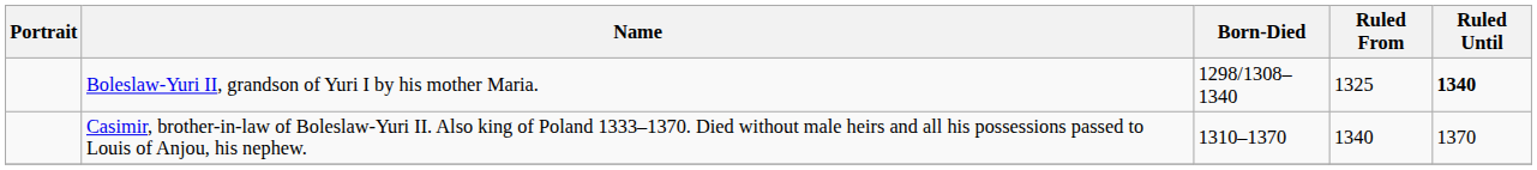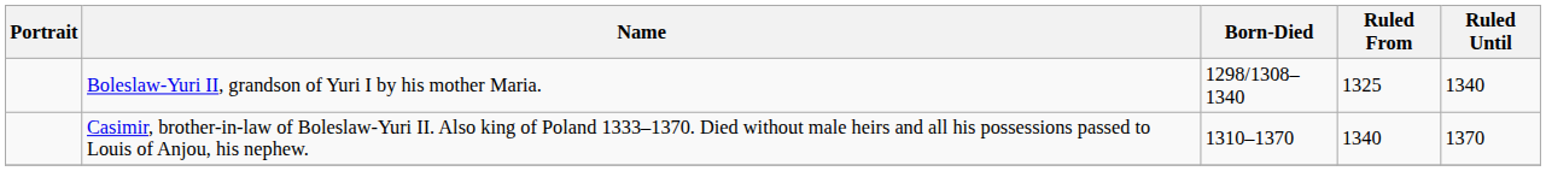Boleslaw-Yuri II, grandson of Yuri I by his mother Maria. | Ruled Until: bold -> normal
